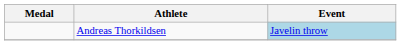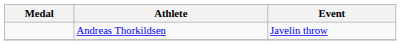Andreas Thorkildsen | Event: lightblue background -> no background
